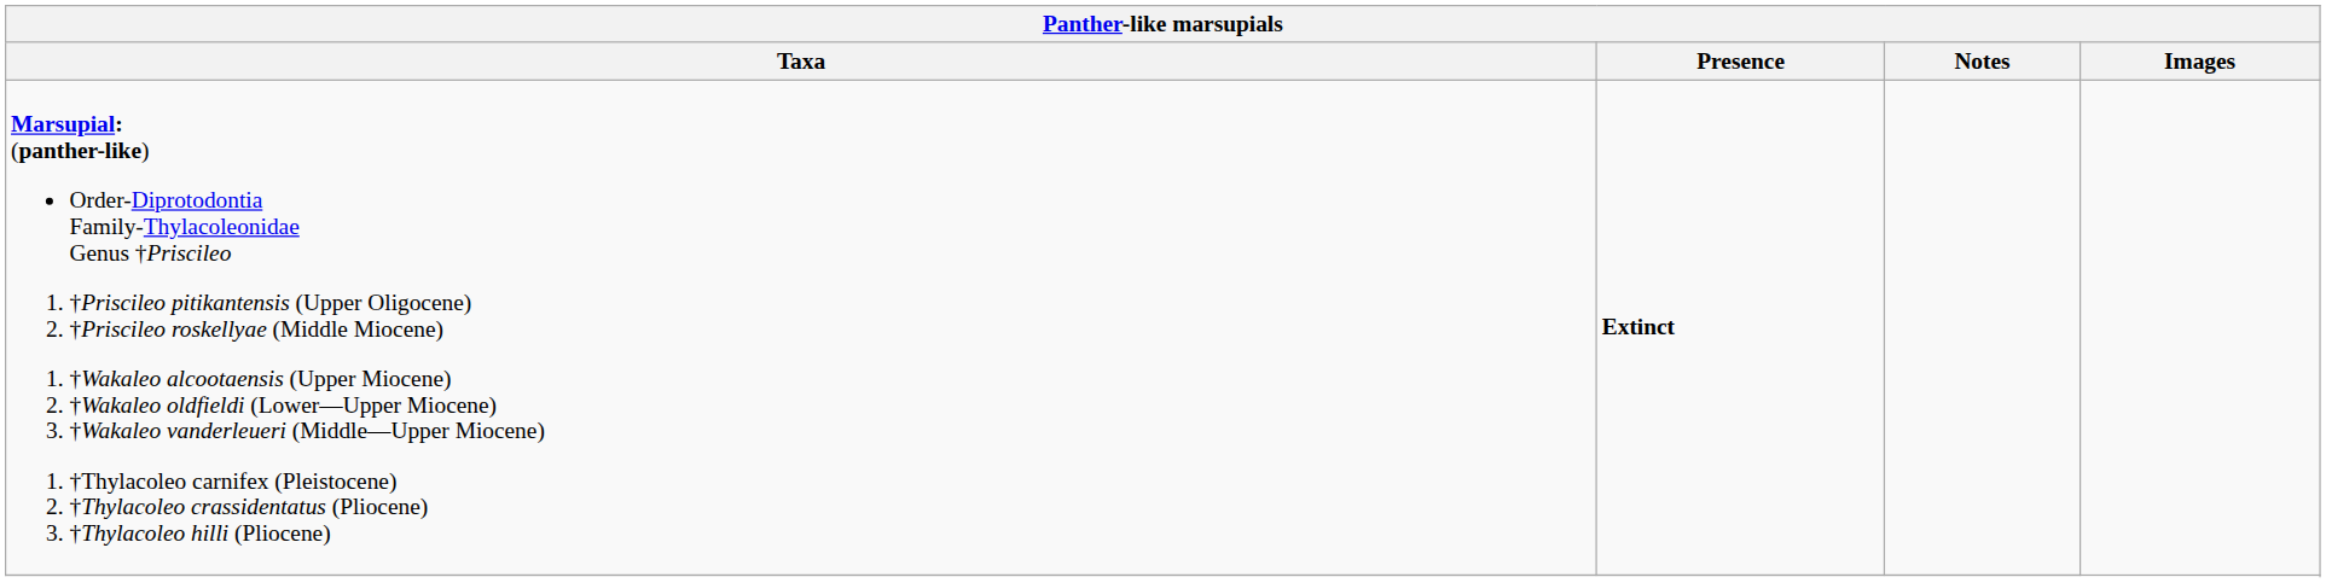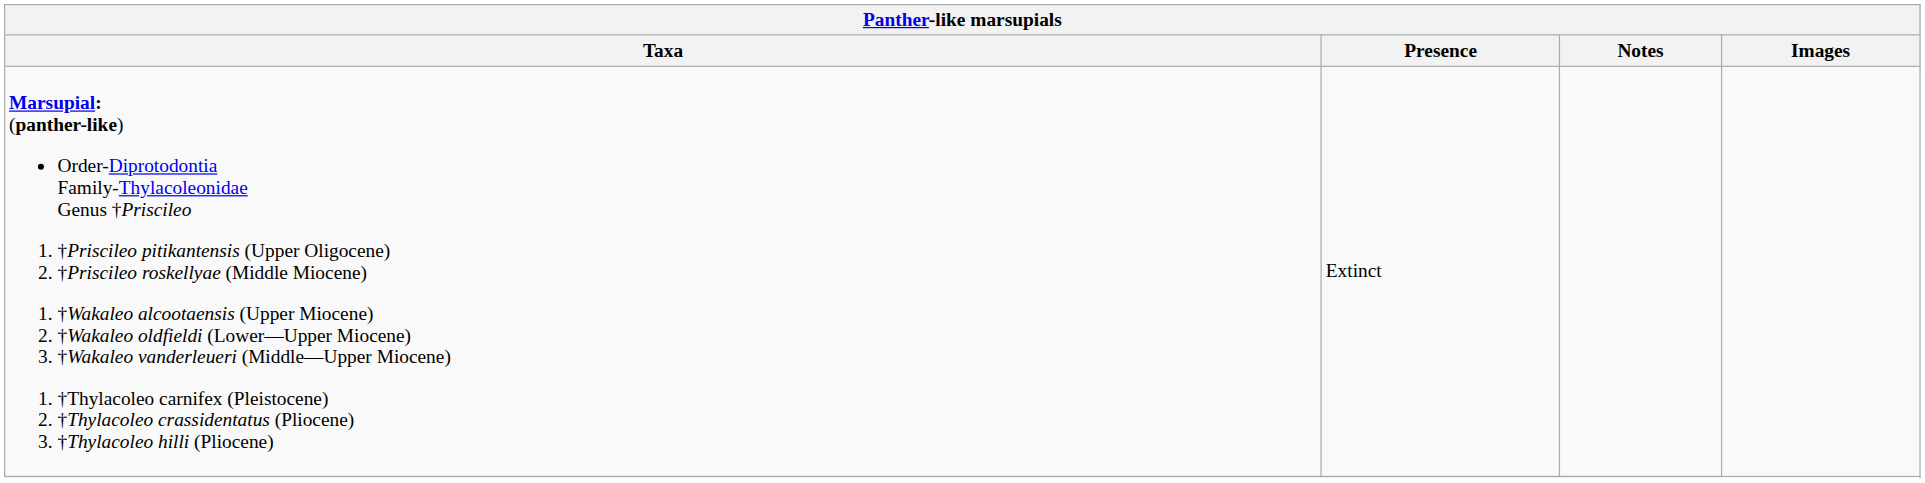row 3 | Presence: bold -> normal
